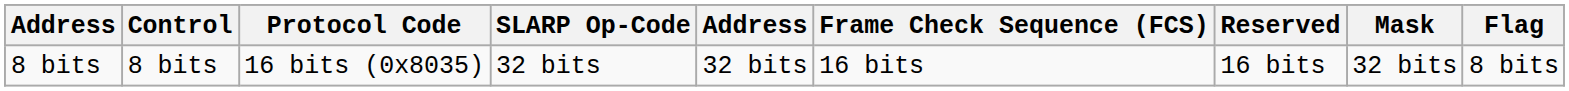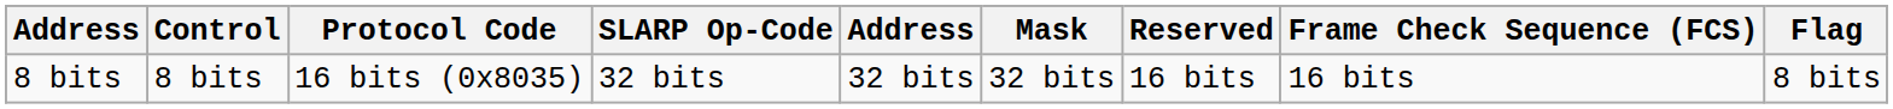columns swapped: Mask <-> Frame Check Sequence (FCS)
